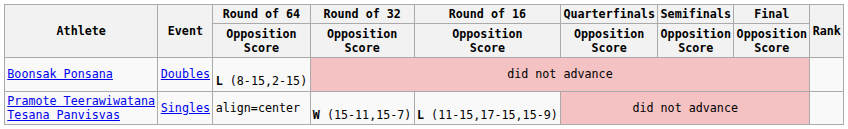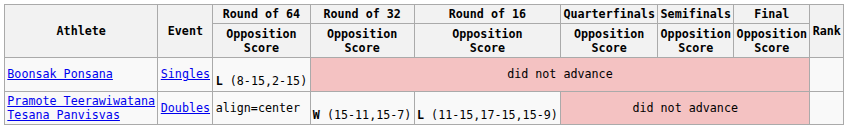Boonsak Ponsana | Event: Doubles -> Singles
Pramote Teerawiwatana Tesana Panvisvas | Event: Singles -> Doubles
